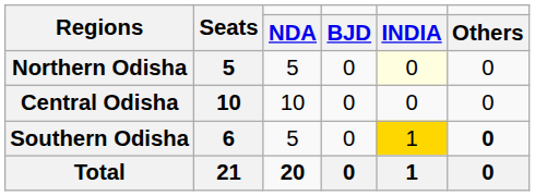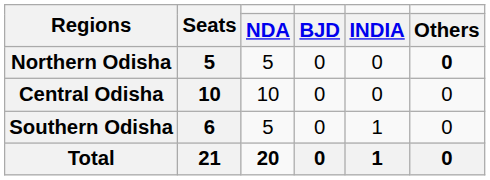Northern Odisha | INDIA: lightyellow background -> no background
Northern Odisha | Others: normal -> bold
Southern Odisha | INDIA: gold background -> no background
Southern Odisha | Others: bold -> normal
